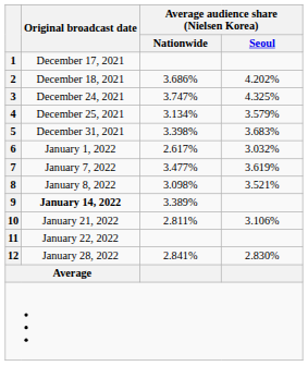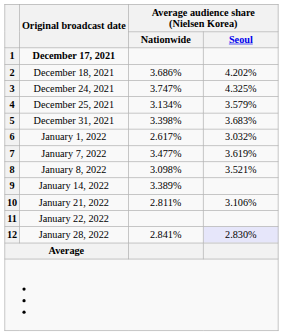1 | Original broadcast date: normal -> bold
9 | Original broadcast date: bold -> normal
12 | Average audience share (Nielsen Korea) / Seoul: no background -> lavender background
